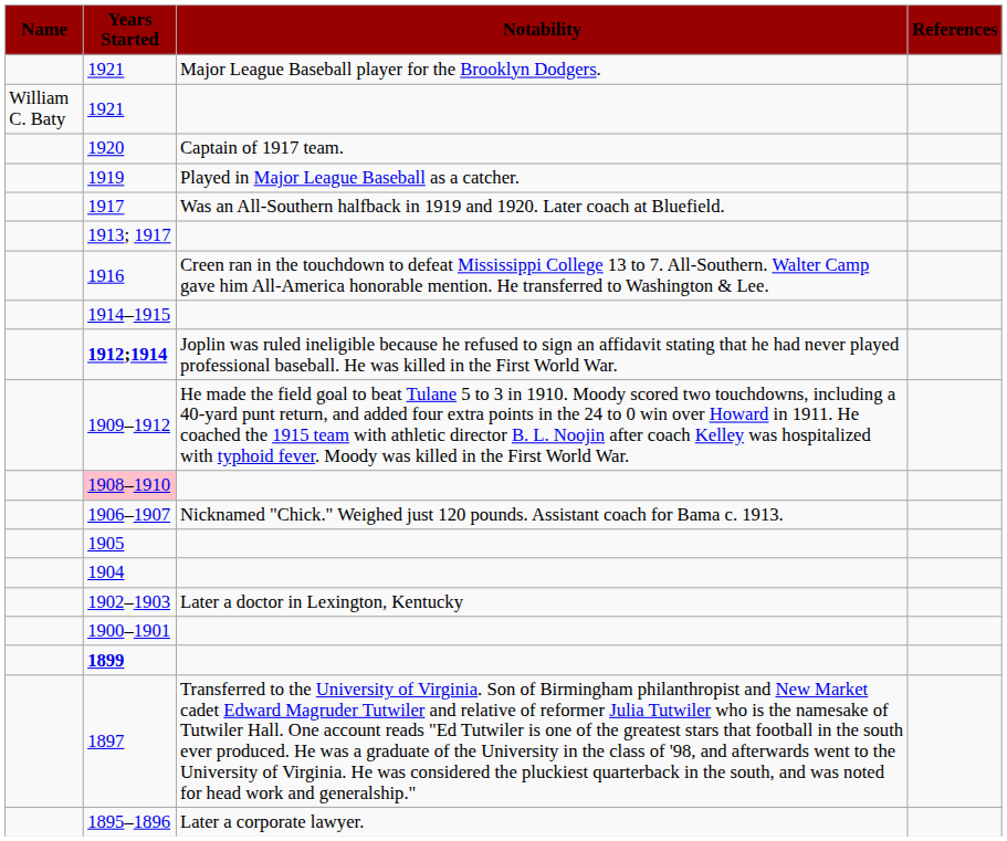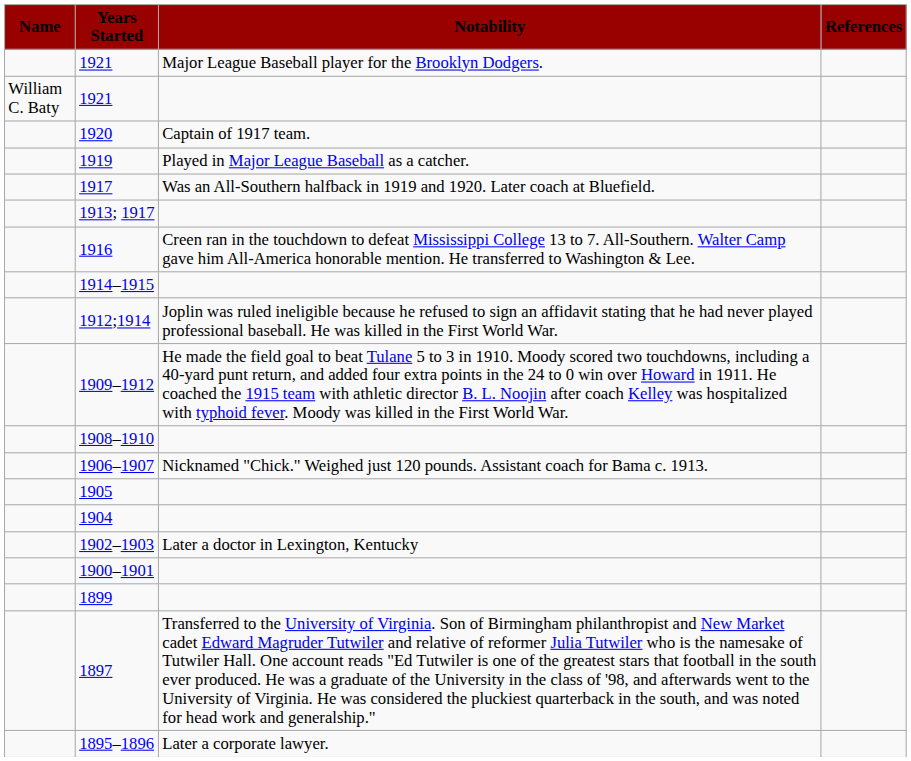1912;1914 | Years Started: bold -> normal
1908–1910 | Years Started: pink background -> no background
1899 | Years Started: bold -> normal
